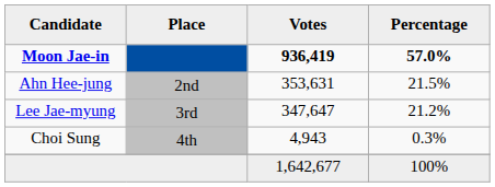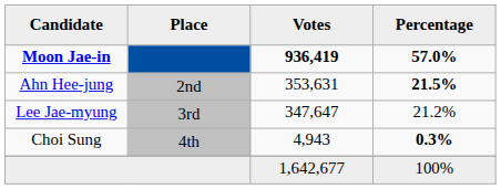Ahn Hee-jung | Percentage: normal -> bold
Choi Sung | Percentage: normal -> bold
